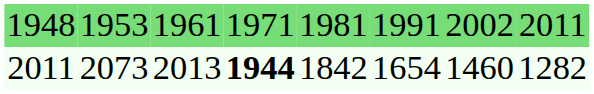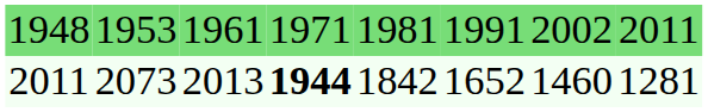row 2 | column 6: 1654 -> 1652
row 2 | column 8: 1282 -> 1281
